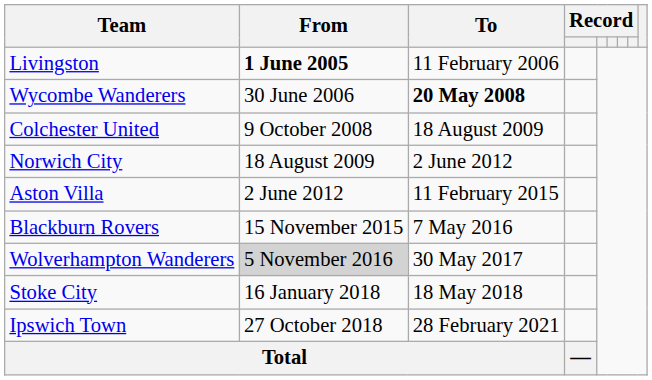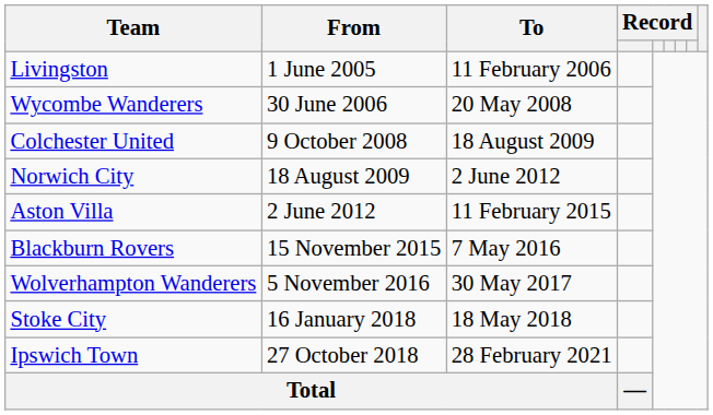Livingston | From: bold -> normal
Wycombe Wanderers | To: bold -> normal
Wolverhampton Wanderers | From: lightgrey background -> no background
